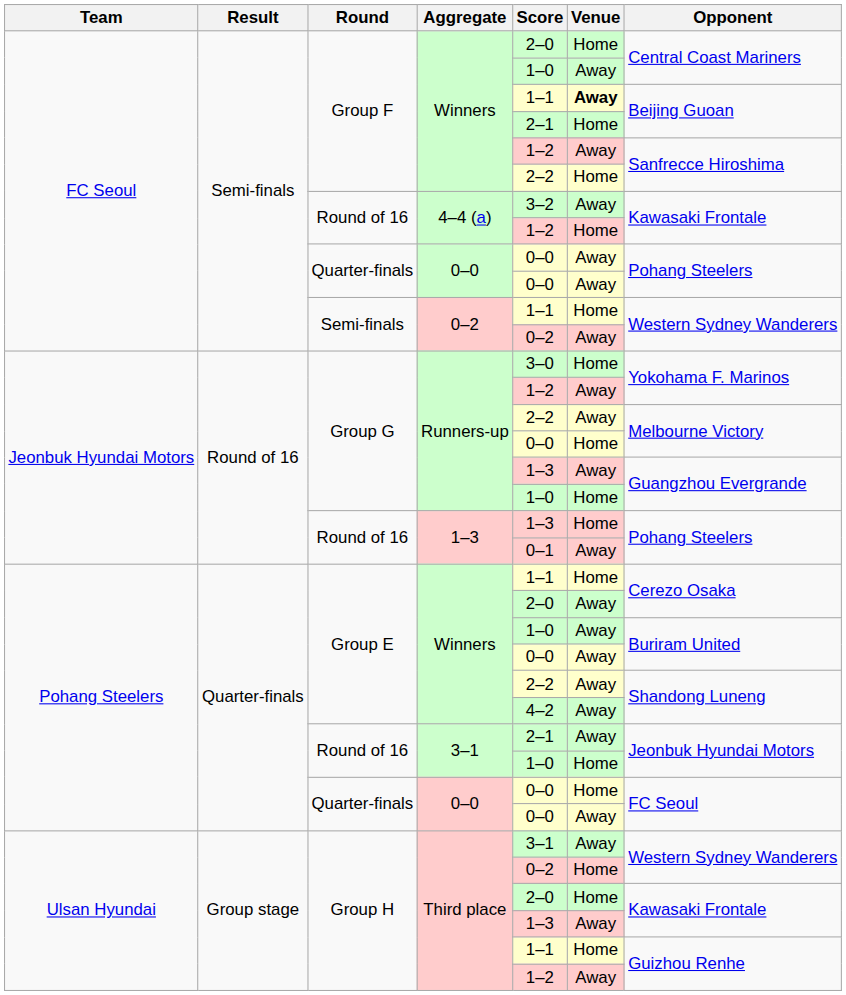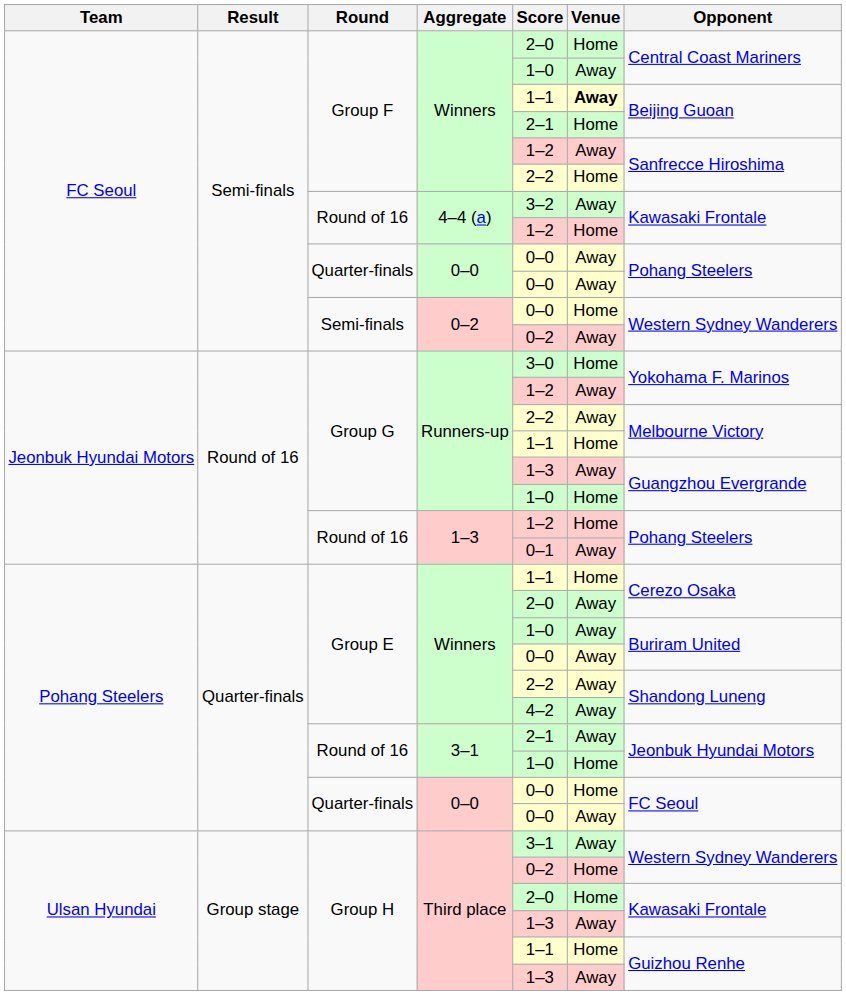row 12 | Score: 1–1 -> 0–0
row 17 | Score: 0–0 -> 1–1
row 20 | Score: 1–3 -> 1–2
row 37 | Score: 1–2 -> 1–3
